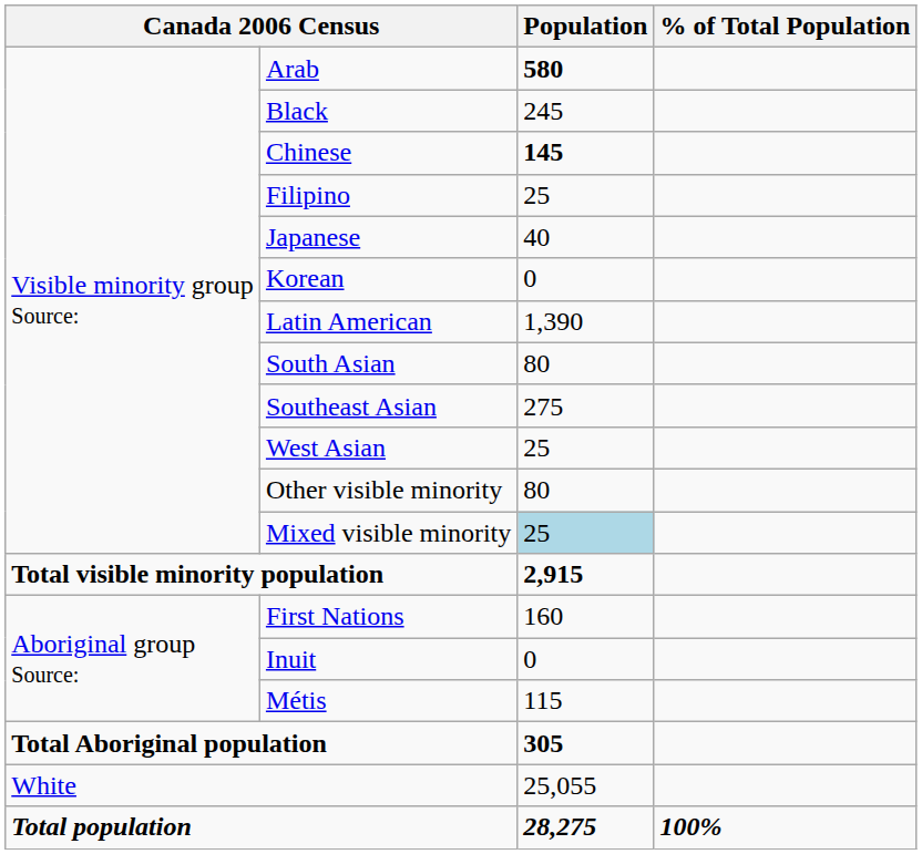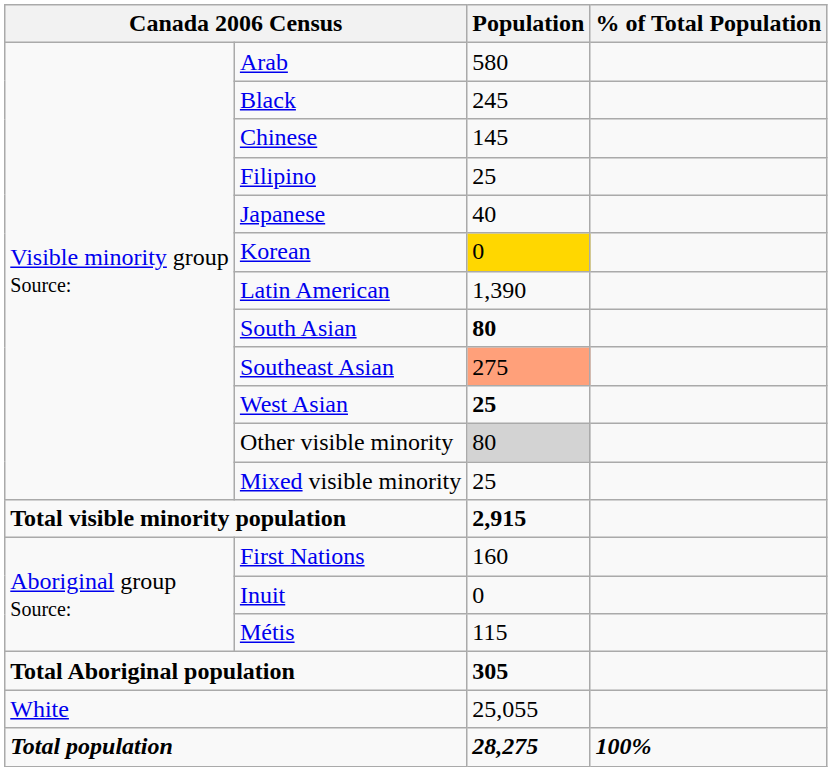Arab | Population: bold -> normal
Chinese | Population: bold -> normal
Korean | Population: no background -> gold background
South Asian | Population: normal -> bold
Southeast Asian | Population: no background -> lightsalmon background
West Asian | Population: normal -> bold
Other visible minority | Population: no background -> lightgrey background
Mixed visible minority | Population: lightblue background -> no background
